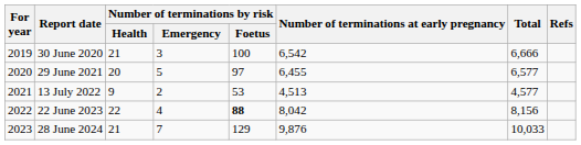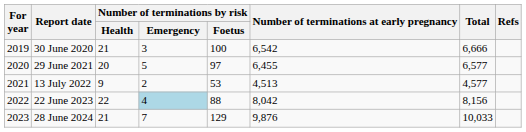22 June 2023 | Number of terminations by risk / Emergency: no background -> lightblue background
22 June 2023 | Number of terminations by risk / Foetus: bold -> normal
